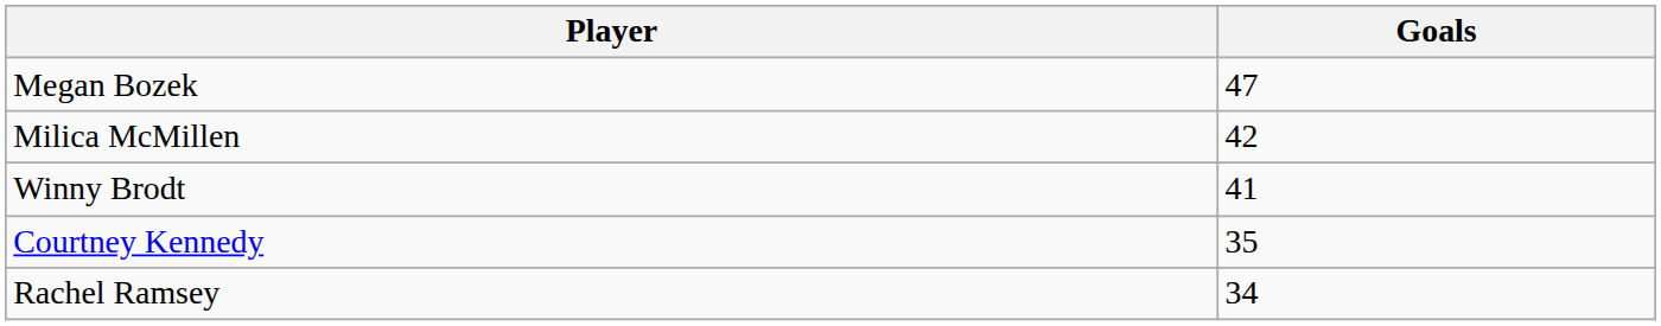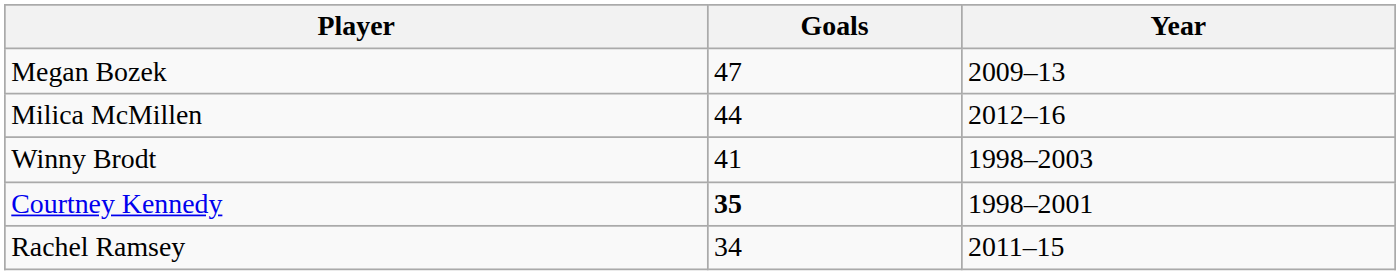+ column: Year | 2009–13 | 2012–16 | 1998–2003 | 1998–2001 | 2011–15
Milica McMillen | Goals: 42 -> 44
Courtney Kennedy | Goals: normal -> bold
